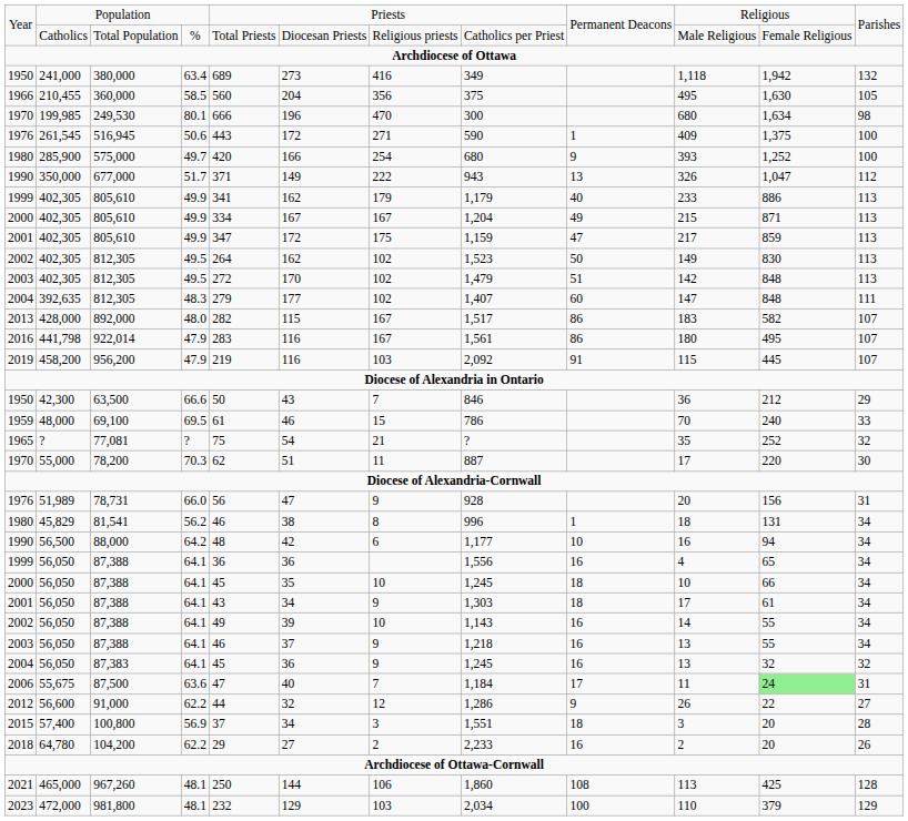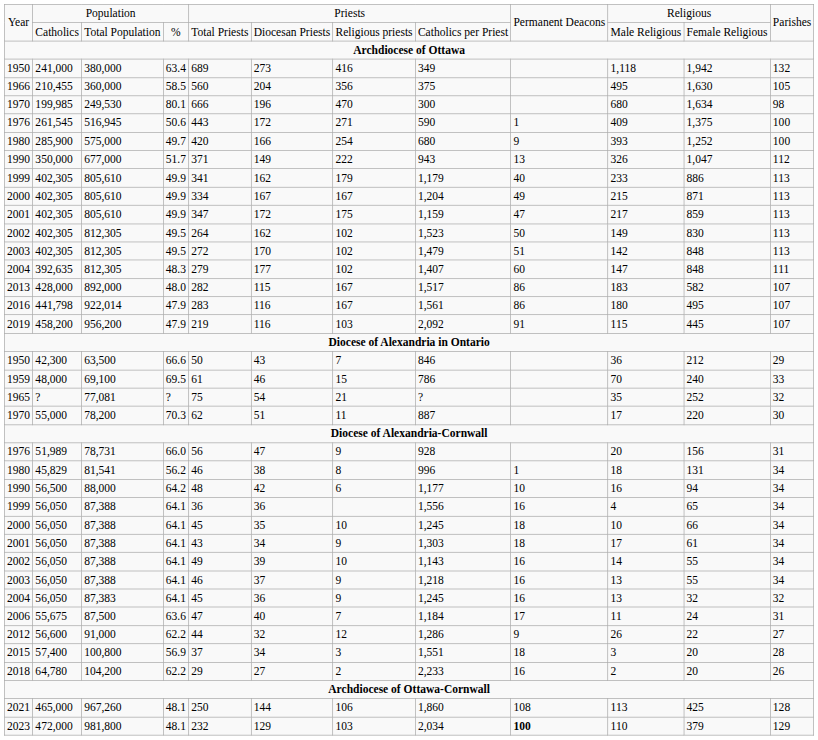87,500 | column 11: lightgreen background -> no background
981,800 | column 9: normal -> bold
